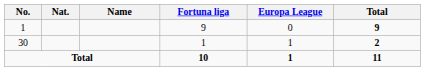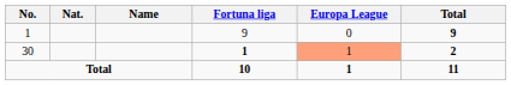30 | Fortuna liga: normal -> bold
30 | Europa League: no background -> lightsalmon background
